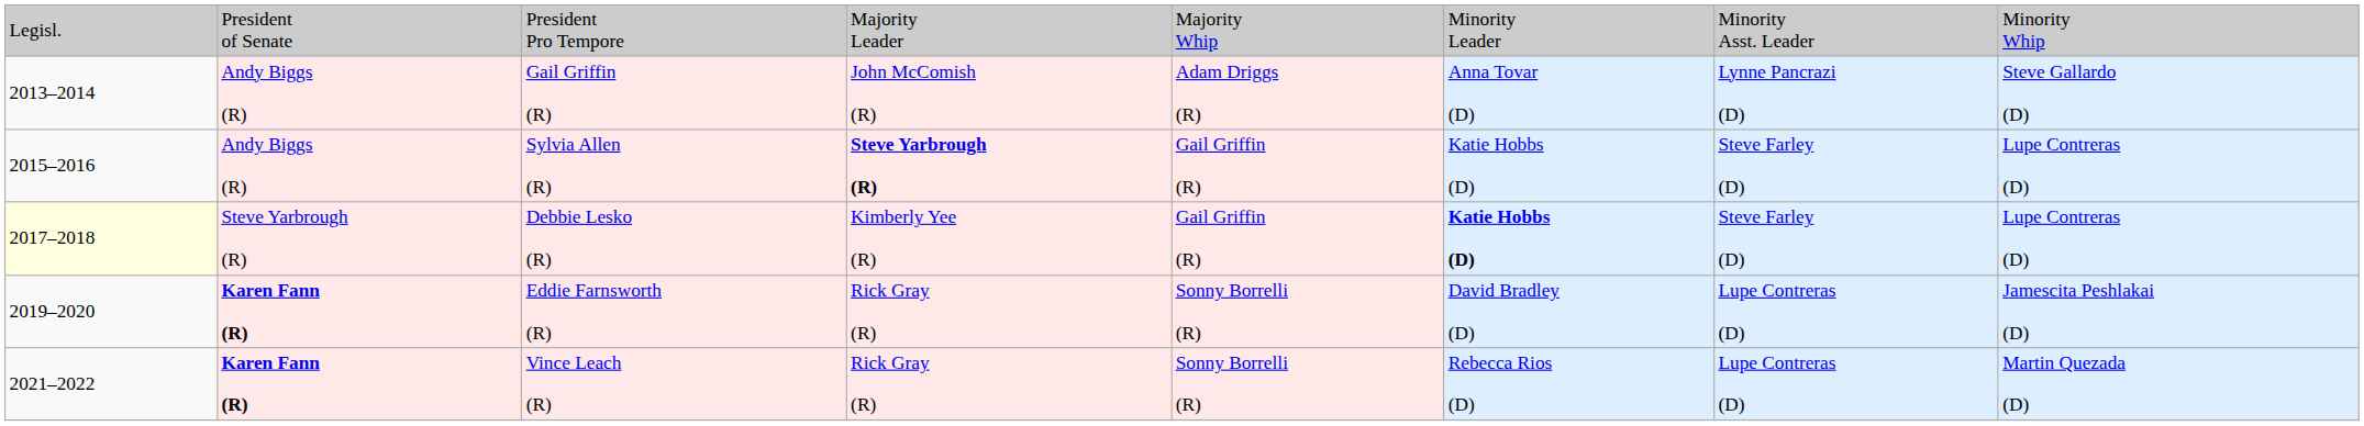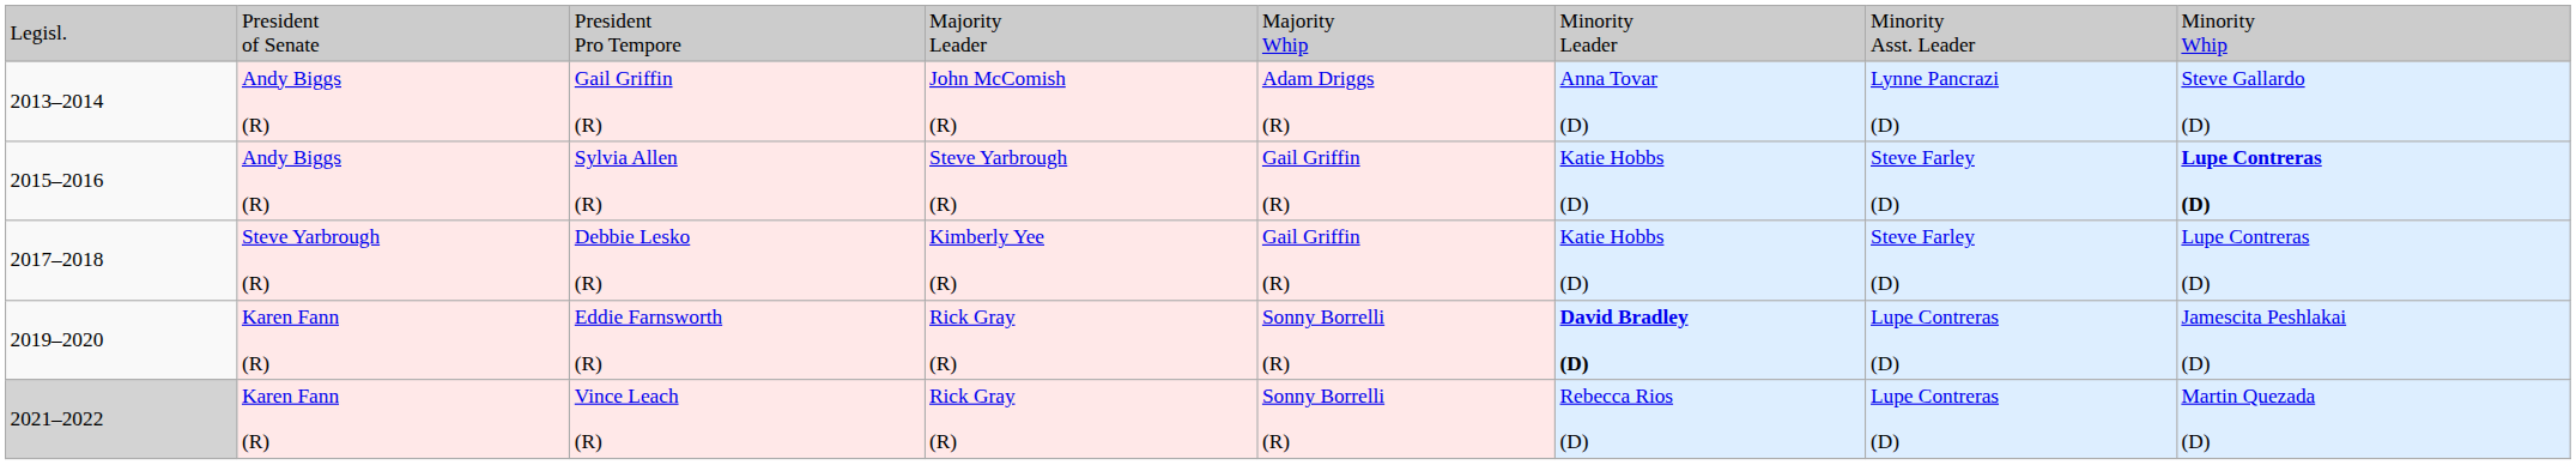Sylvia Allen (R) | column 4: bold -> normal
Sylvia Allen (R) | column 8: normal -> bold
Debbie Lesko (R) | column 1: lightyellow background -> no background
Debbie Lesko (R) | column 6: bold -> normal
Eddie Farnsworth (R) | column 2: bold -> normal
Eddie Farnsworth (R) | column 6: normal -> bold
Vince Leach (R) | column 1: no background -> lightgrey background
Vince Leach (R) | column 2: bold -> normal
